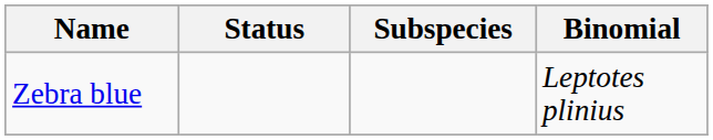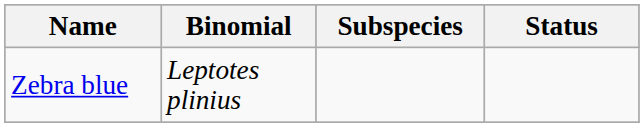columns swapped: Binomial <-> Status
